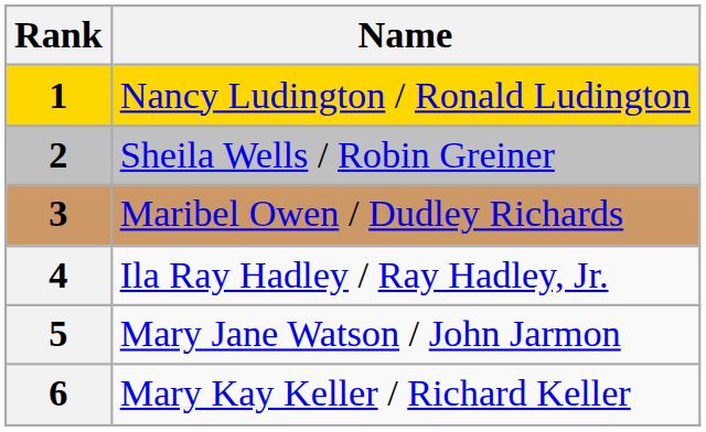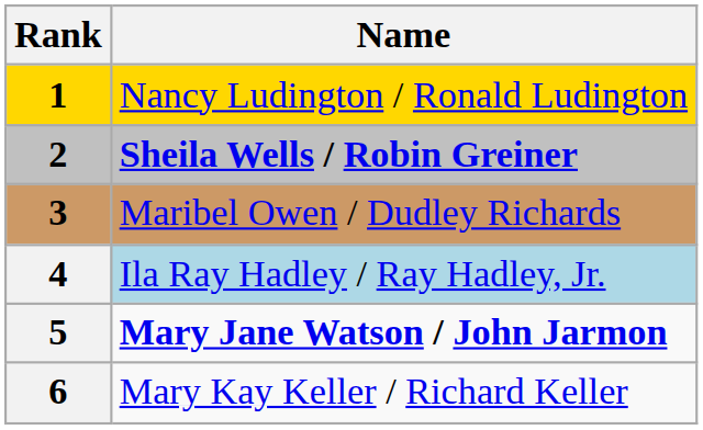Sheila Wells / Robin Greiner | Name: normal -> bold
Ila Ray Hadley / Ray Hadley, Jr. | Name: no background -> lightblue background
Mary Jane Watson / John Jarmon | Name: normal -> bold
